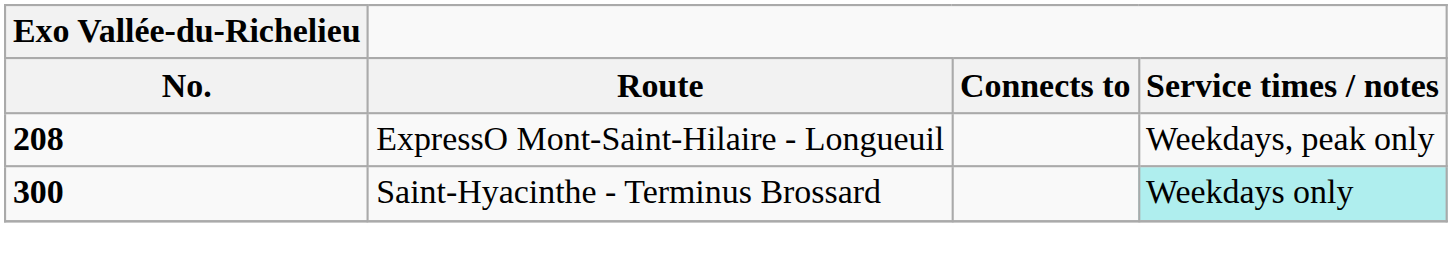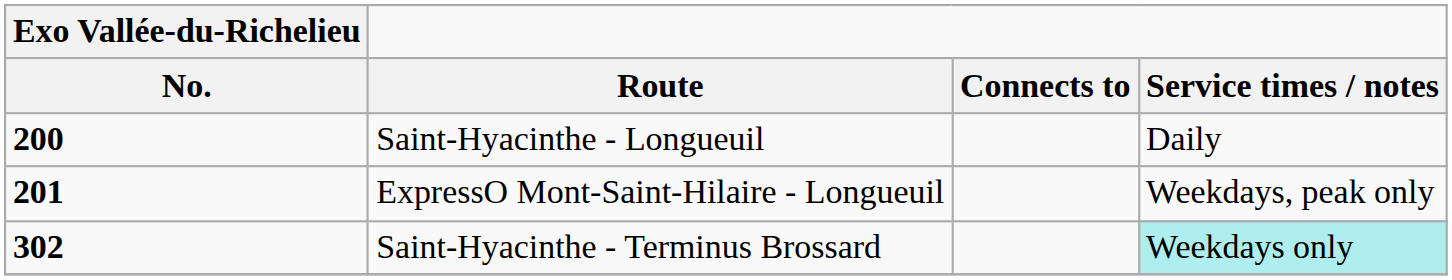+ row: 200 | Saint-Hyacinthe - Longueuil | Daily
ExpressO Mont-Saint-Hilaire - Longueuil | Exo Vallée-du-Richelieu / No.: 208 -> 201
Saint-Hyacinthe - Terminus Brossard | Exo Vallée-du-Richelieu / No.: 300 -> 302
